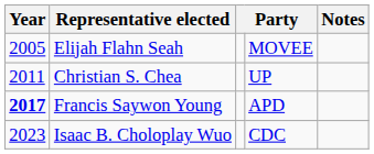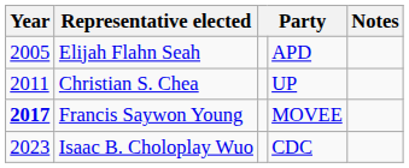Elijah Flahn Seah | column 4: MOVEE -> APD
Francis Saywon Young | column 4: APD -> MOVEE
